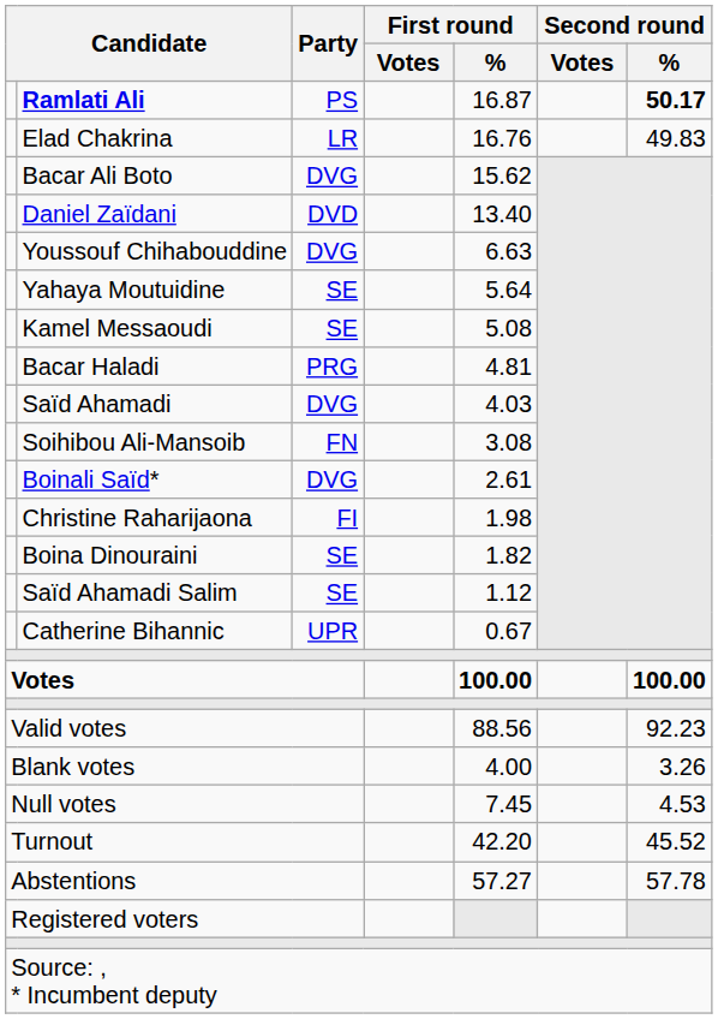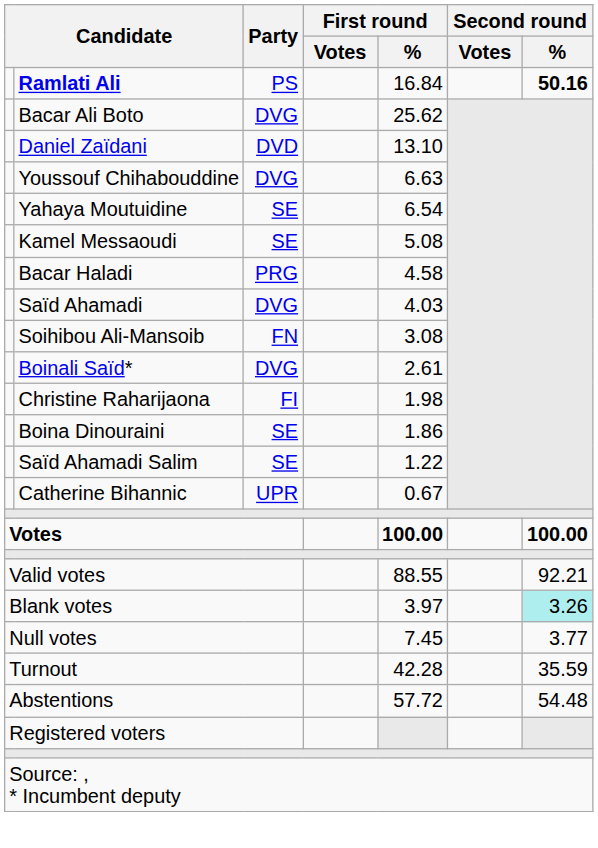Ramlati Ali | First round / %: 16.87 -> 16.84
Ramlati Ali | Second round / %: 50.17 -> 50.16
- row: Elad Chakrina | LR | 16.76 | 49.83
Bacar Ali Boto | First round / %: 15.62 -> 25.62
Daniel Zaïdani | First round / %: 13.40 -> 13.10
Yahaya Moutuidine | First round / %: 5.64 -> 6.54
Bacar Haladi | First round / %: 4.81 -> 4.58
Boina Dinouraini | First round / %: 1.82 -> 1.86
Saïd Ahamadi Salim | First round / %: 1.12 -> 1.22
Valid votes | First round / %: 88.56 -> 88.55
Valid votes | Second round / %: 92.23 -> 92.21
Blank votes | First round / %: 4.00 -> 3.97
Blank votes | Second round / %: no background -> paleturquoise background
Null votes | Second round / %: 4.53 -> 3.77
Turnout | First round / %: 42.20 -> 42.28
Turnout | Second round / %: 45.52 -> 35.59
Abstentions | First round / %: 57.27 -> 57.72
Abstentions | Second round / %: 57.78 -> 54.48
